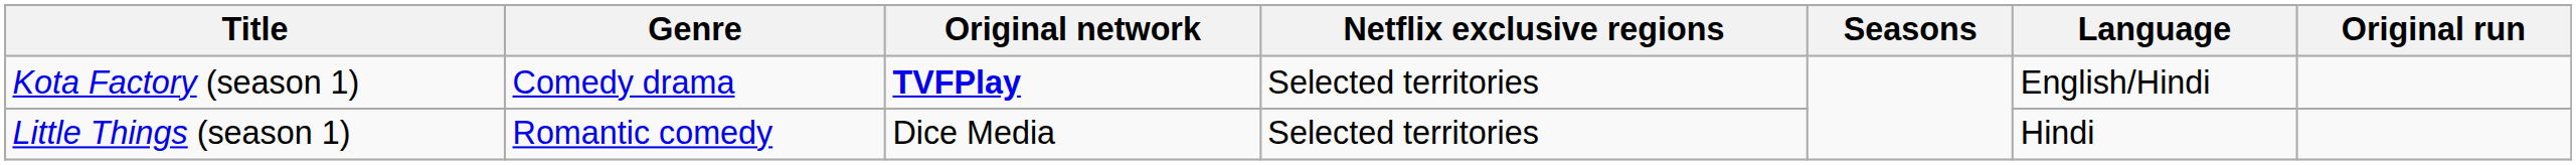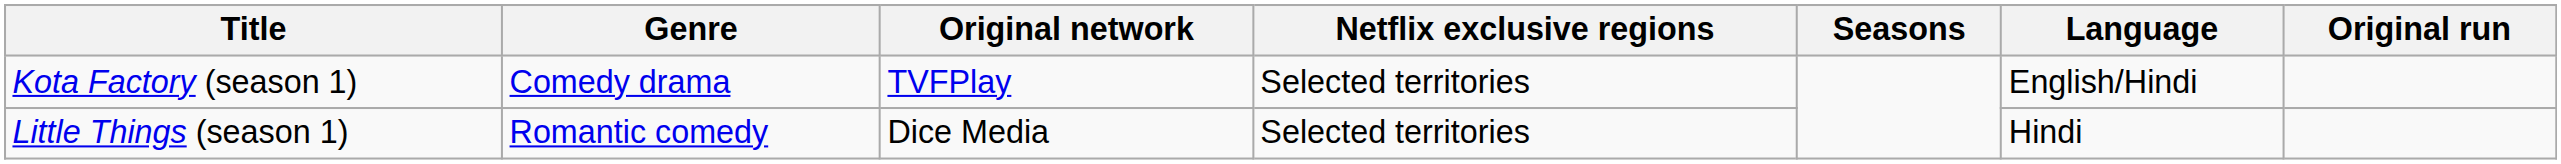Kota Factory (season 1) | Original network: bold -> normal
